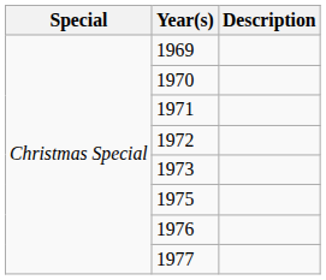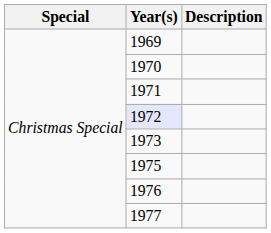1972 | Year(s): no background -> lavender background
